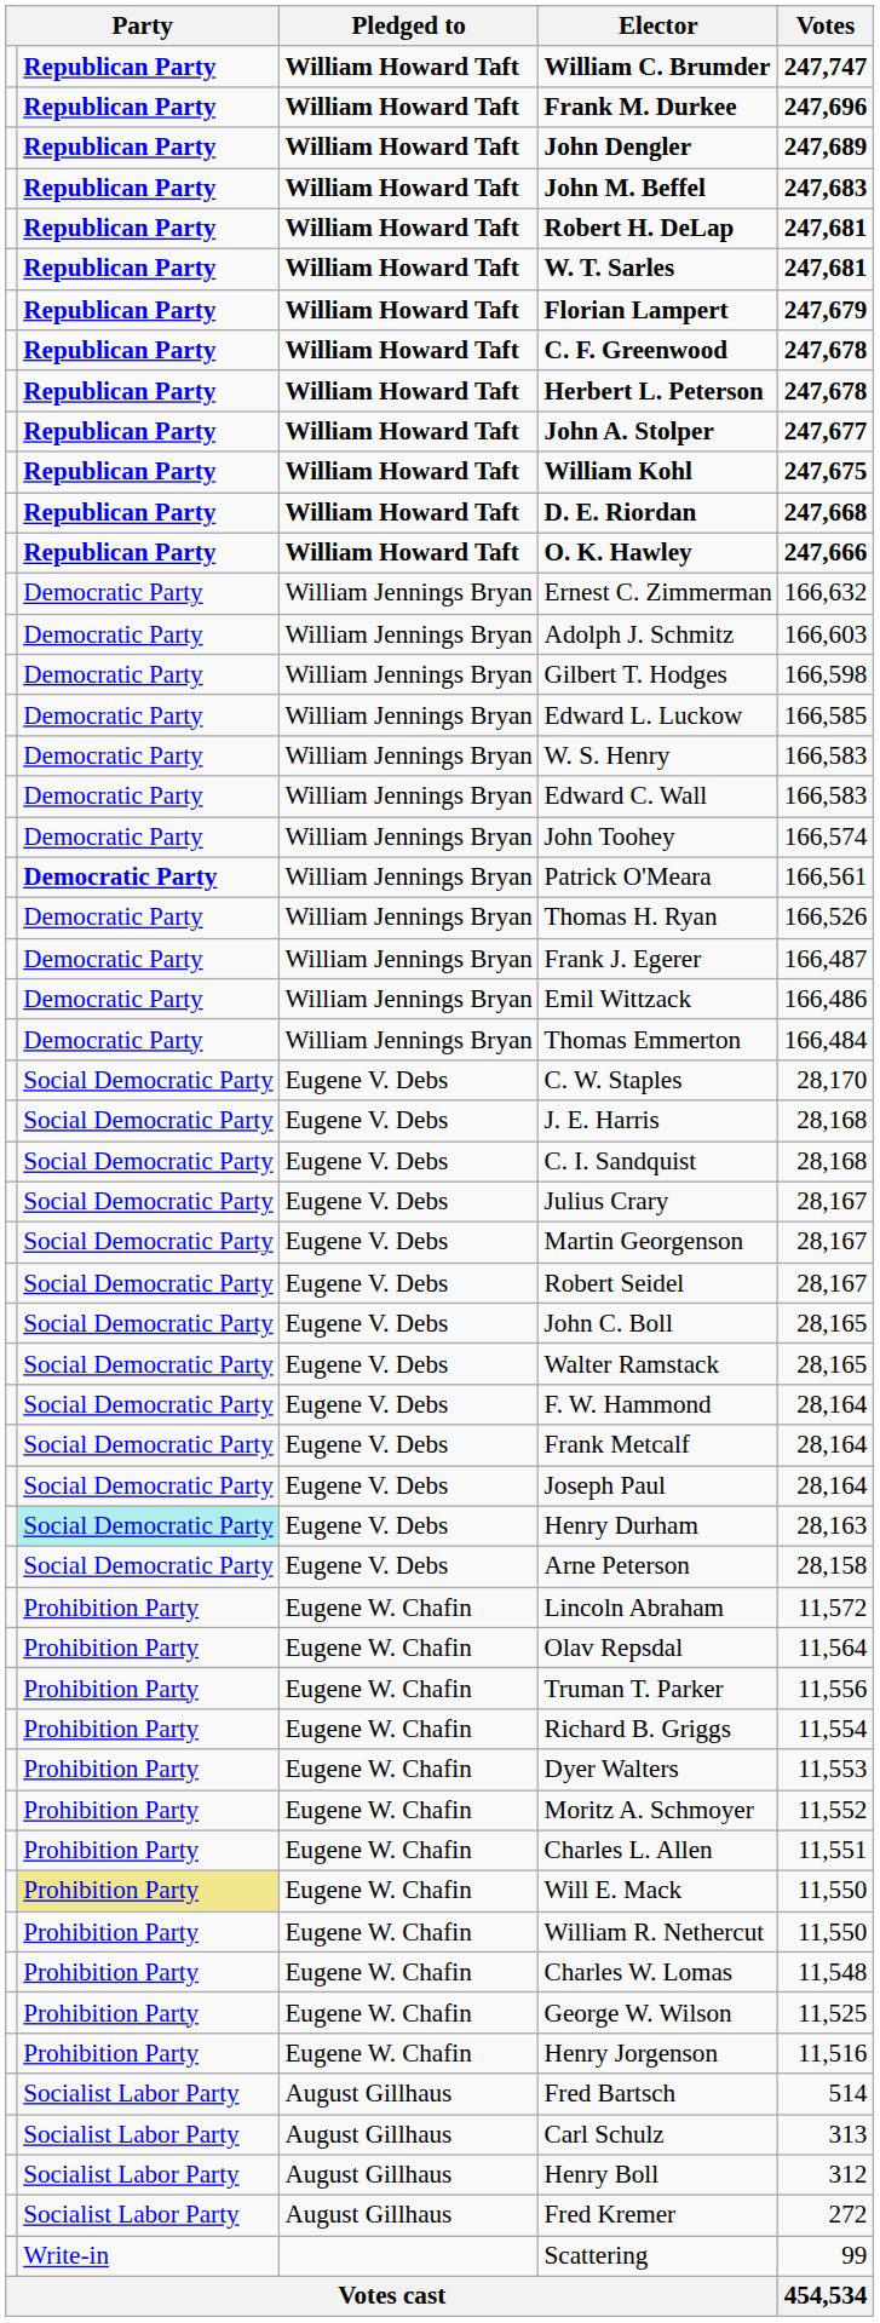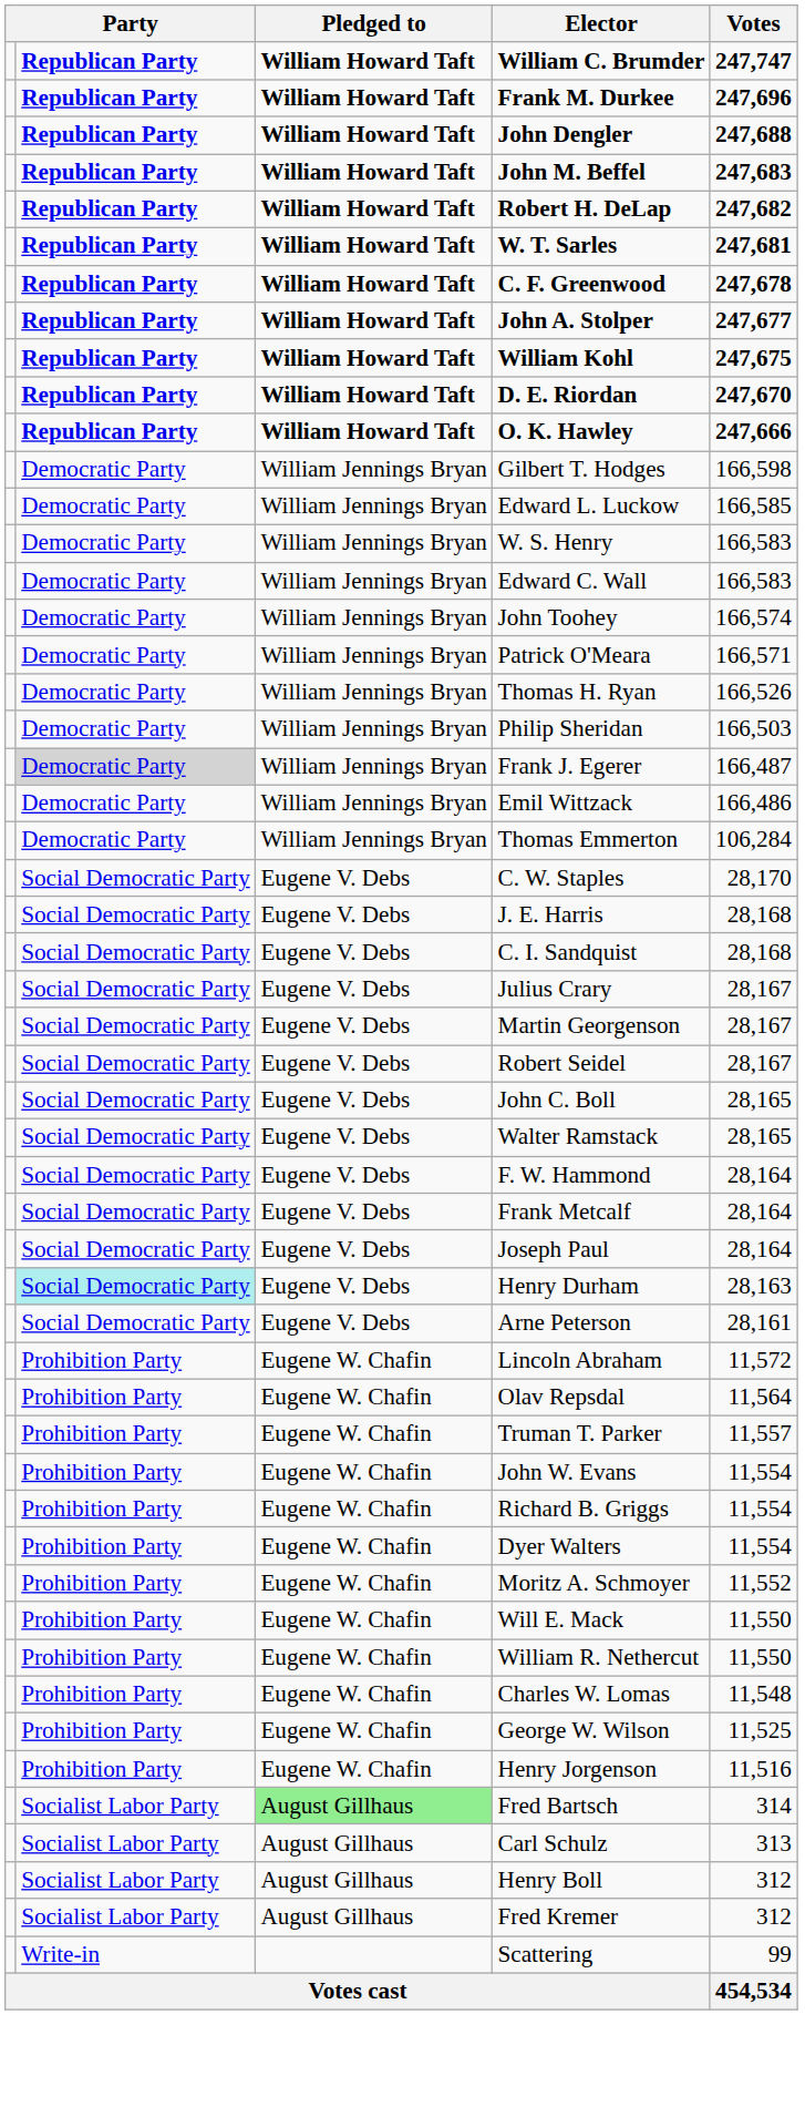John Dengler | Votes: 247,689 -> 247,688
Robert H. DeLap | Votes: 247,681 -> 247,682
- row: Republican Party | William Howard Taft | Florian Lampert | 247,679
- row: Republican Party | William Howard Taft | Herbert L. Peterson | 247,678
D. E. Riordan | Votes: 247,668 -> 247,670
- row: Democratic Party | William Jennings Bryan | Ernest C. Zimmerman | 166,632
- row: Democratic Party | William Jennings Bryan | Adolph J. Schmitz | 166,603
Patrick O'Meara | column 2: bold -> normal
Patrick O'Meara | Votes: 166,561 -> 166,571
+ row: Democratic Party | William Jennings Bryan | Philip Sheridan | 166,503
Frank J. Egerer | column 2: no background -> lightgrey background
Thomas Emmerton | Votes: 166,484 -> 106,284
Arne Peterson | Votes: 28,158 -> 28,161
Truman T. Parker | Votes: 11,556 -> 11,557
+ row: Prohibition Party | Eugene W. Chafin | John W. Evans | 11,554
Dyer Walters | Votes: 11,553 -> 11,554
- row: Prohibition Party | Eugene W. Chafin | Charles L. Allen | 11,551
Will E. Mack | column 2: khaki background -> no background
Fred Bartsch | Pledged to: no background -> lightgreen background
Fred Bartsch | Votes: 514 -> 314
Fred Kremer | Votes: 272 -> 312
